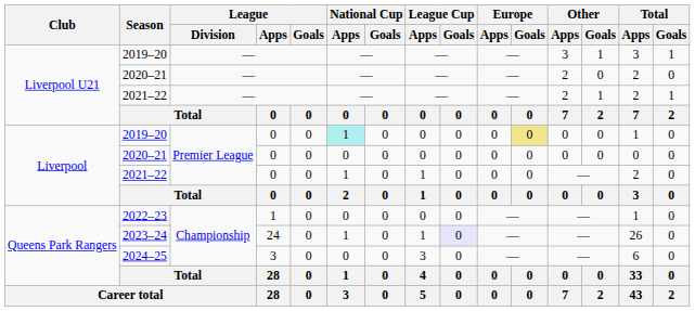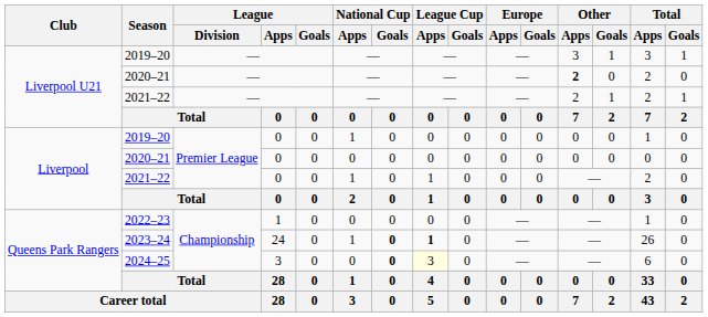2020–21 / — | Other / Apps: normal -> bold
2019–20 / 0 | National Cup / Apps: paleturquoise background -> no background
2019–20 / 0 | Europe / Goals: khaki background -> no background
2023–24 | National Cup / Goals: normal -> bold
2023–24 | League Cup / Apps: normal -> bold
2023–24 | League Cup / Goals: lavender background -> no background
2024–25 | National Cup / Goals: normal -> bold
2024–25 | League Cup / Apps: no background -> lightyellow background
